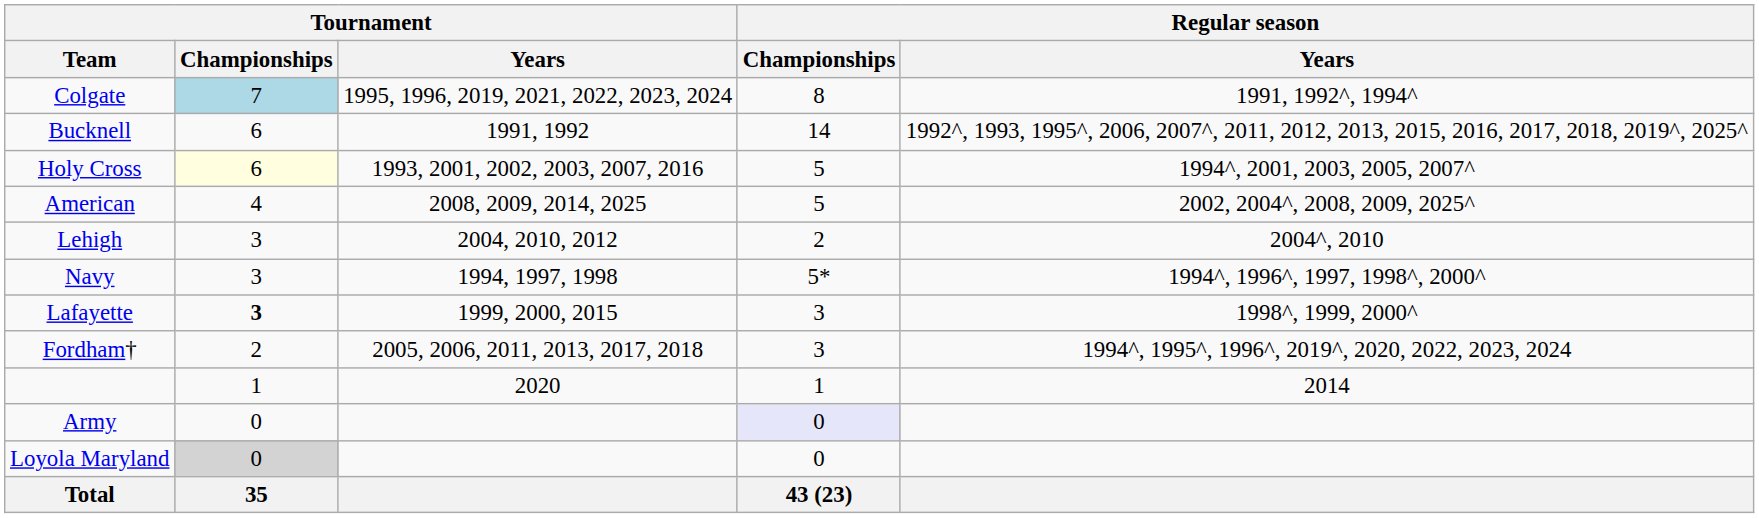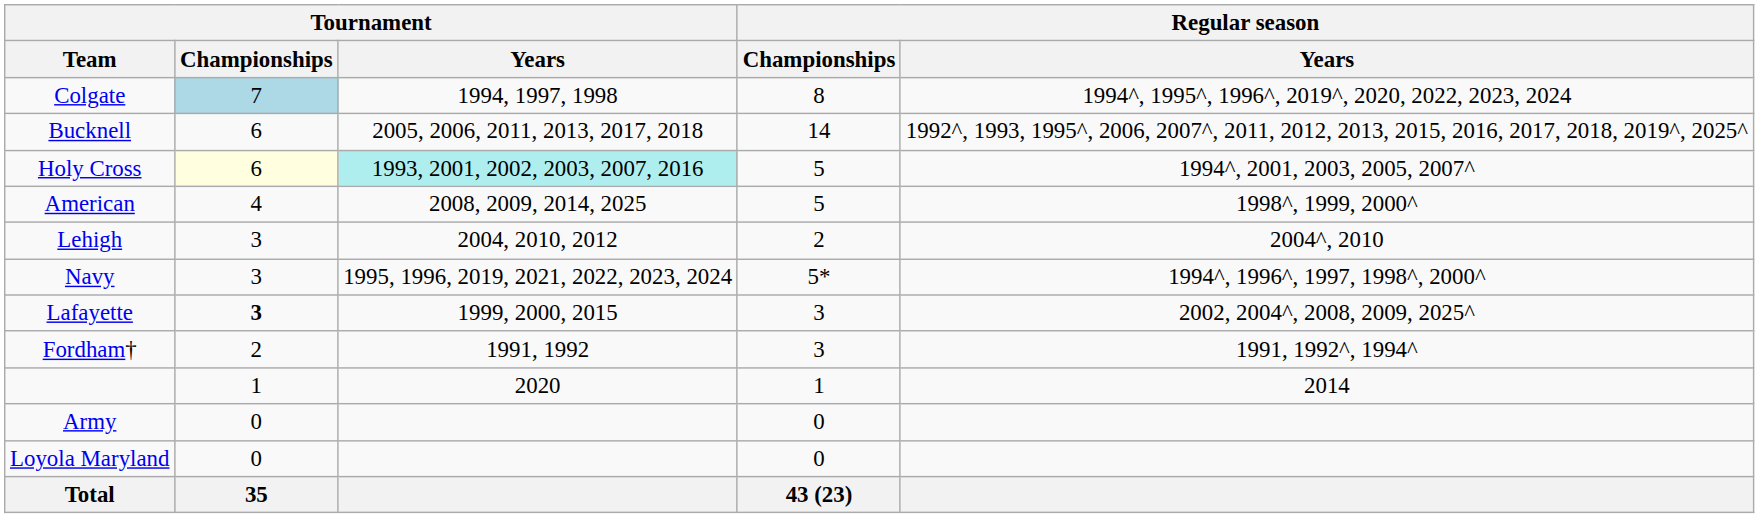Colgate | Tournament / Years: 1995, 1996, 2019, 2021, 2022, 2023, 2024 -> 1994, 1997, 1998
Colgate | Regular season / Years: 1991, 1992^, 1994^ -> 1994^, 1995^, 1996^, 2019^, 2020, 2022, 2023, 2024
Bucknell | Tournament / Years: 1991, 1992 -> 2005, 2006, 2011, 2013, 2017, 2018
Holy Cross | Tournament / Years: no background -> paleturquoise background
American | Regular season / Years: 2002, 2004^, 2008, 2009, 2025^ -> 1998^, 1999, 2000^
Navy | Tournament / Years: 1994, 1997, 1998 -> 1995, 1996, 2019, 2021, 2022, 2023, 2024
Lafayette | Regular season / Years: 1998^, 1999, 2000^ -> 2002, 2004^, 2008, 2009, 2025^
Fordham† | Tournament / Years: 2005, 2006, 2011, 2013, 2017, 2018 -> 1991, 1992
Fordham† | Regular season / Years: 1994^, 1995^, 1996^, 2019^, 2020, 2022, 2023, 2024 -> 1991, 1992^, 1994^
Army | Regular season / Championships: lavender background -> no background
Loyola Maryland | Tournament / Championships: lightgrey background -> no background
